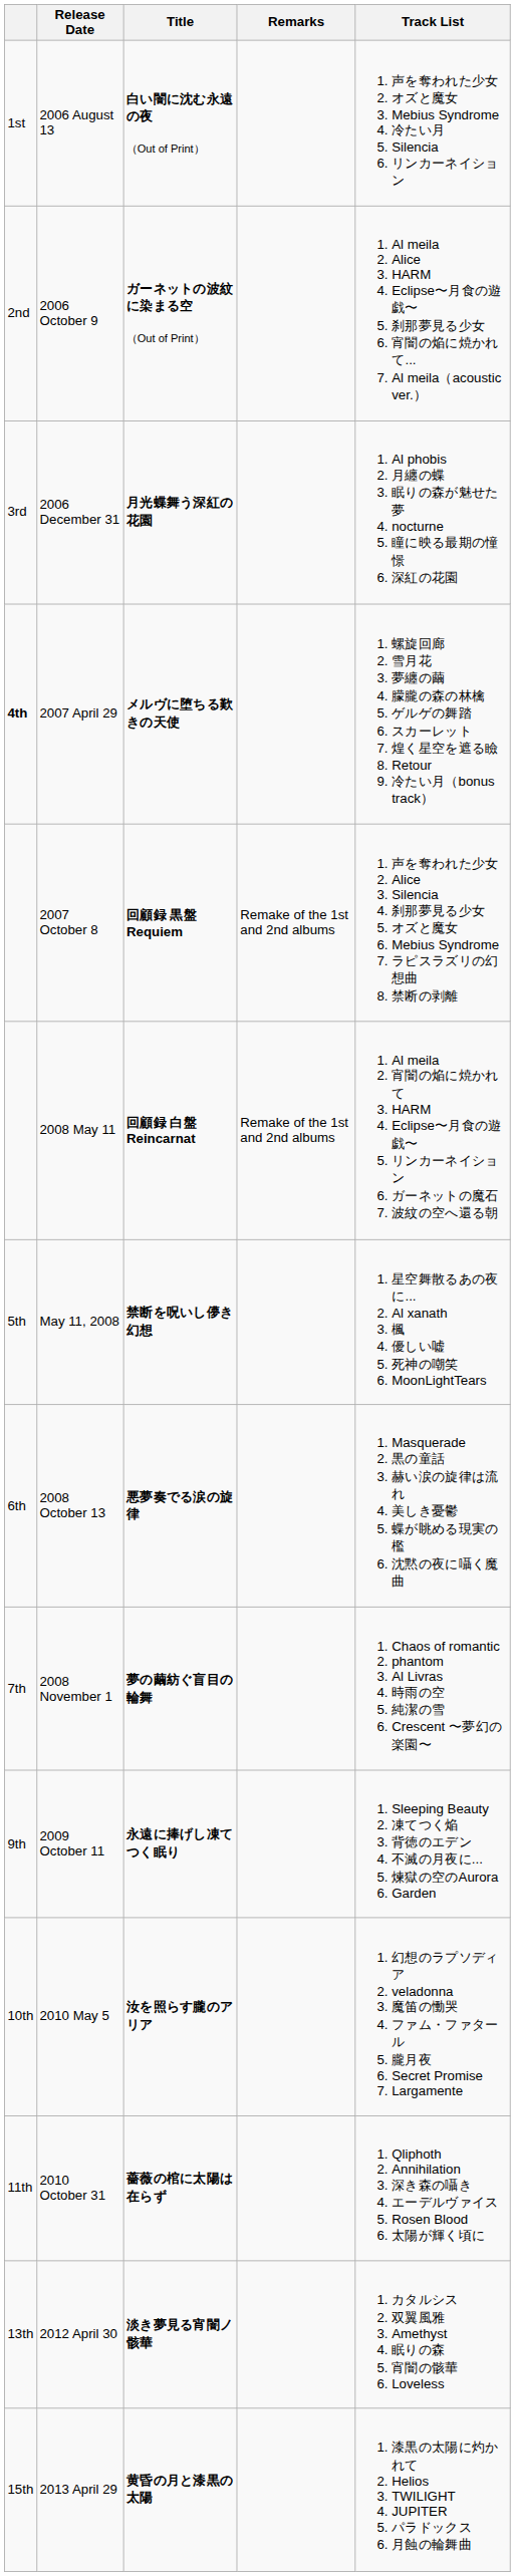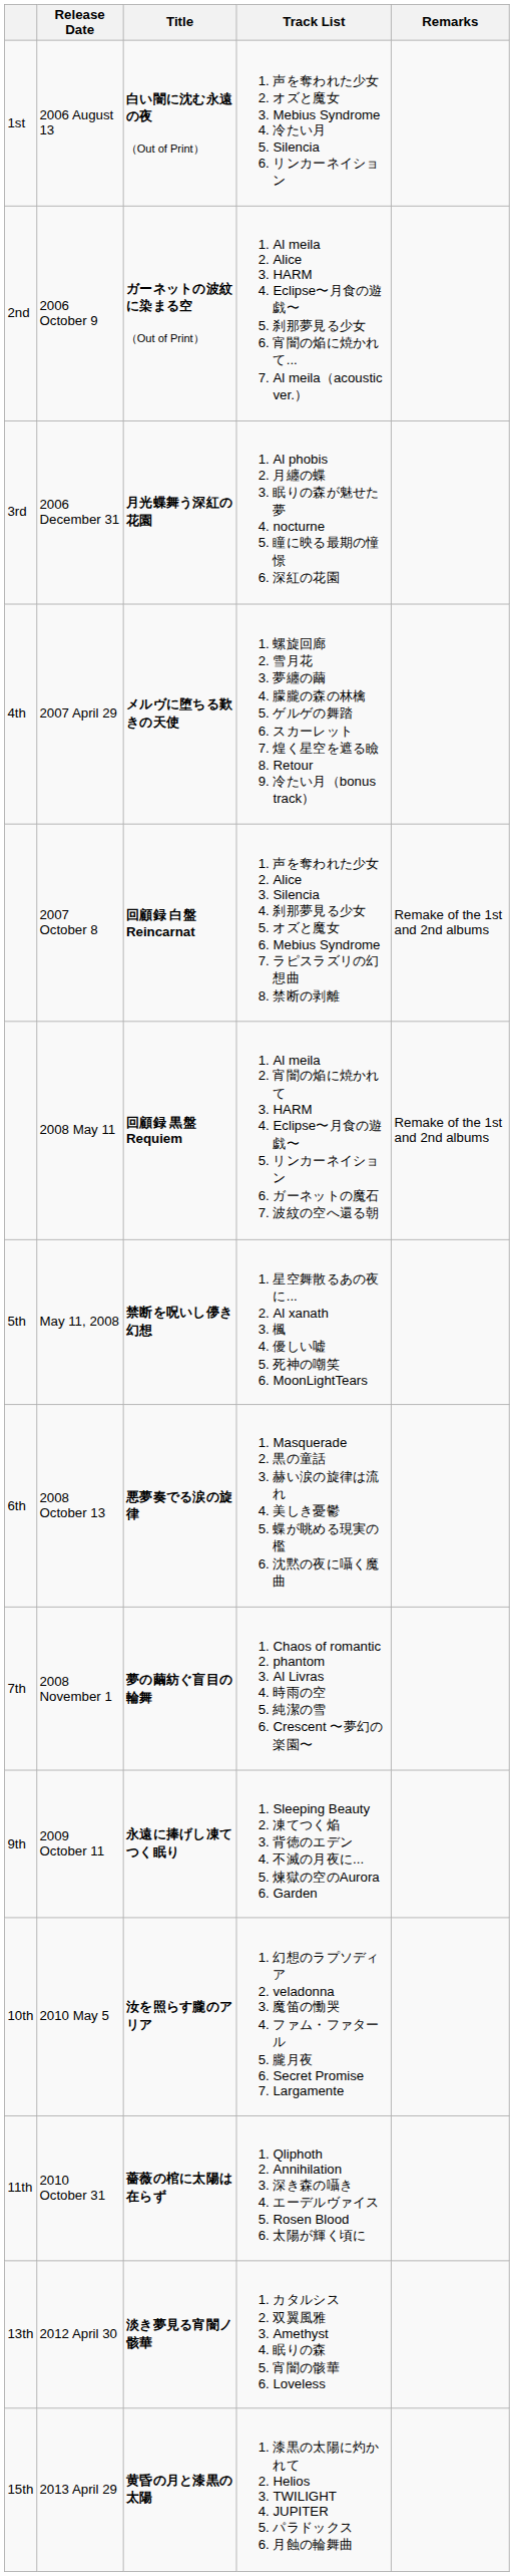columns swapped: Track List <-> Remarks
2007 April 29 | column 1: bold -> normal
2007 October 8 | Title: 回顧録 黒盤 Requiem -> 回顧録 白盤 Reincarnat
2008 May 11 | Title: 回顧録 白盤 Reincarnat -> 回顧録 黒盤 Requiem
